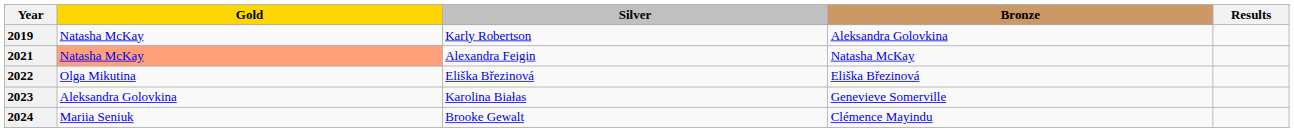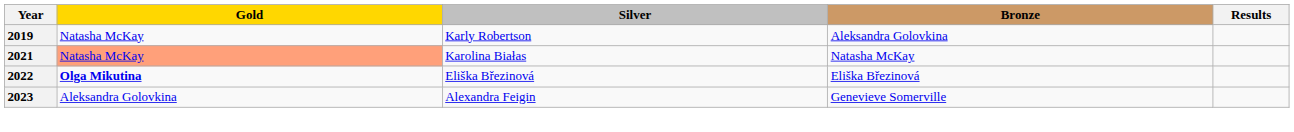2021 | Silver: Alexandra Feigin -> Karolina Białas
2022 | Gold: normal -> bold
2023 | Silver: Karolina Białas -> Alexandra Feigin
- row: 2024 | Mariia Seniuk | Brooke Gewalt | Clémence Mayindu
